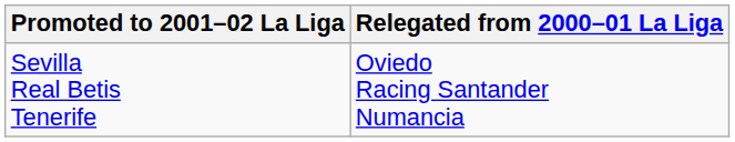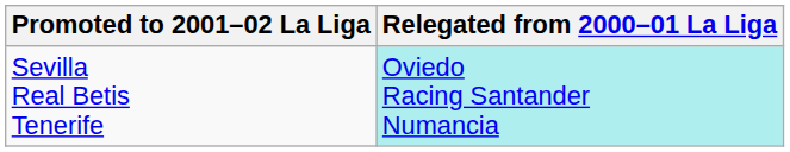Sevilla Real Betis Tenerife | Relegated from 2000–01 La Liga: no background -> paleturquoise background
